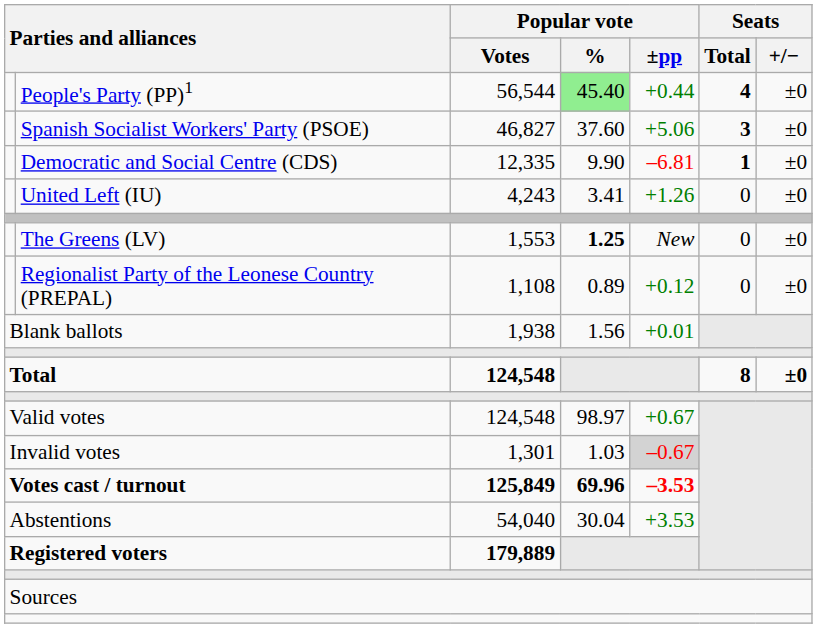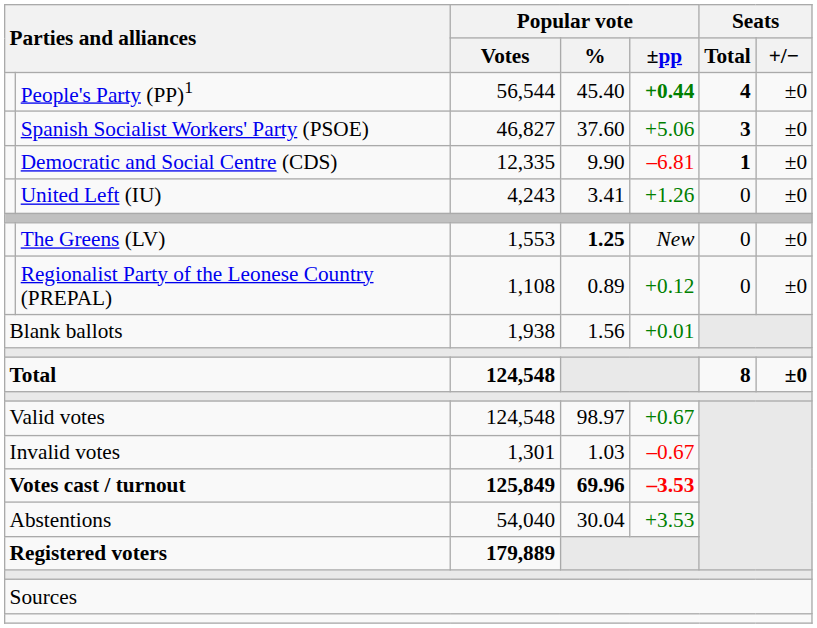People's Party (PP)1 | Popular vote / %: lightgreen background -> no background
People's Party (PP)1 | Popular vote / ±pp: normal -> bold
Invalid votes | Popular vote / ±pp: lightgrey background -> no background
